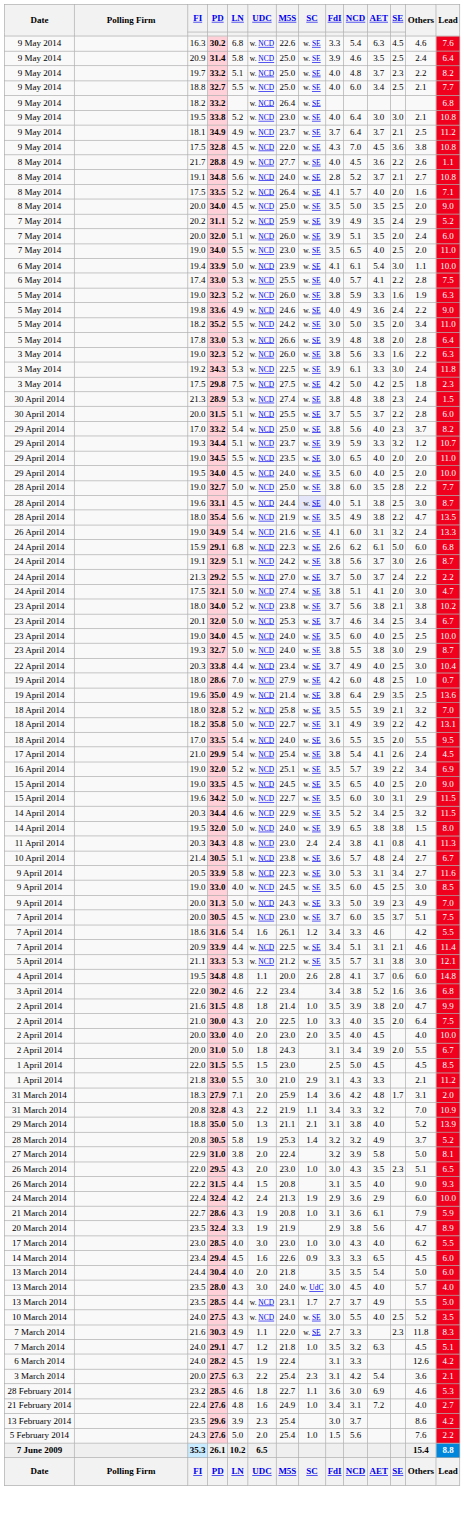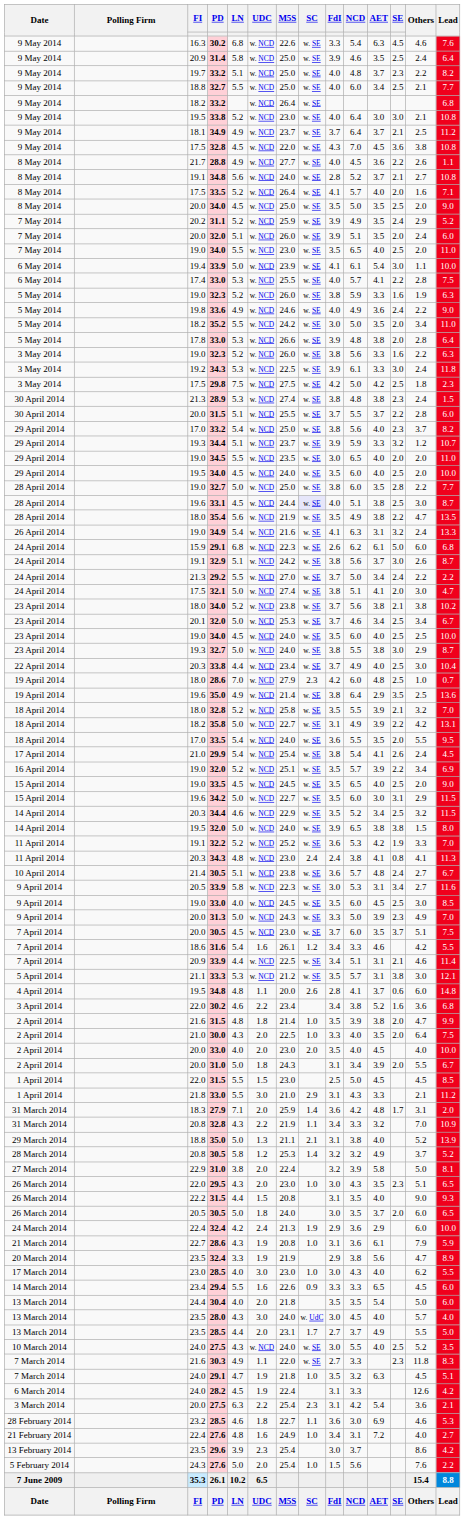26 April 2014 / 34.9 | NCD: 6.0 -> 6.3
29.2 | AET: 3.7 -> 3.4
19 April 2014 / 28.6 | SC: w. SE -> 2.3
+ row: 11 April 2014 | 19.1 | 32.2 | 5.2 | w. NCD | 25.2 | w. SE | 3.6 | 5.3 | 4.2 | 1.9 | 3.3 | 7.0
28 March 2014 / 30.5 | UDC: 1.9 -> 1.2
+ row: 26 March 2014 | 20.5 | 30.5 | 5.0 | 1.8 | 24.0 | 3.0 | 3.5 | 3.7 | 2.0 | 6.0 | 6.5
29.4 | LN: 4.5 -> 5.5
13 March 2014 / 28.5 | UDC: w. NCD -> 2.0
7 March 2014 / 29.1 | UDC: 1.2 -> 1.9
